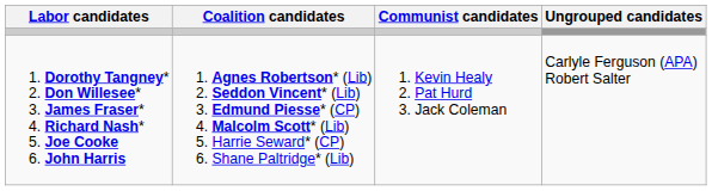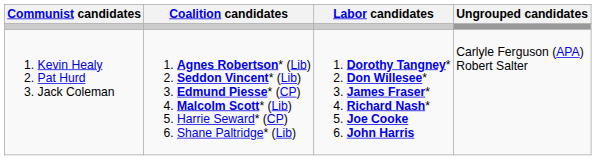columns swapped: Labor candidates <-> Communist candidates
